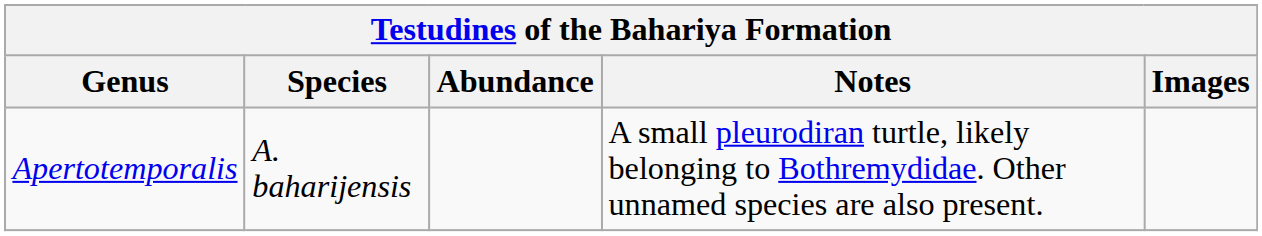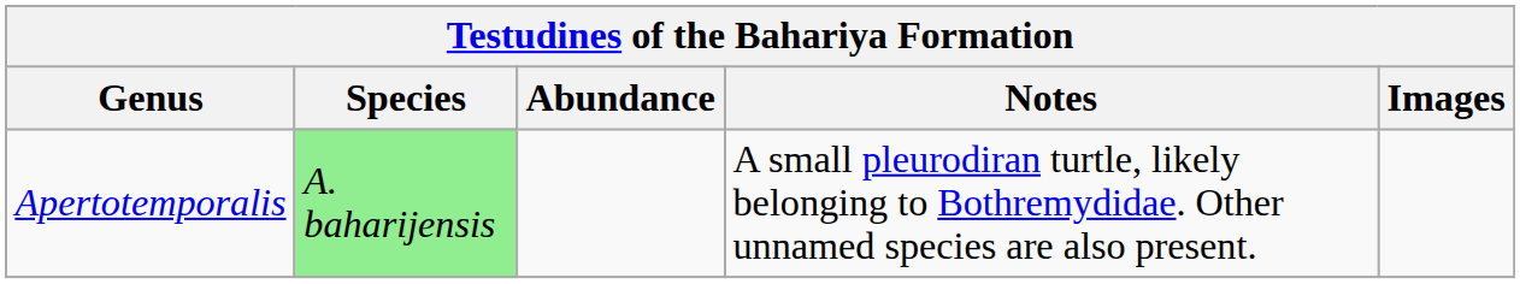Apertotemporalis | Species: no background -> lightgreen background
